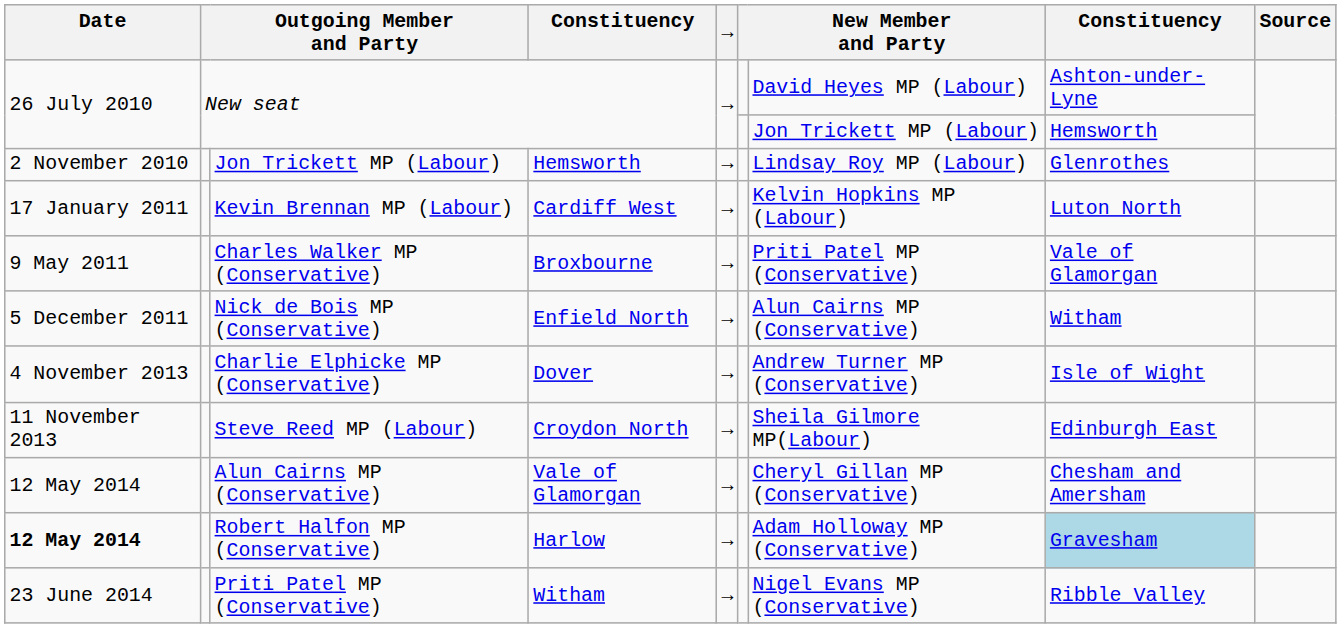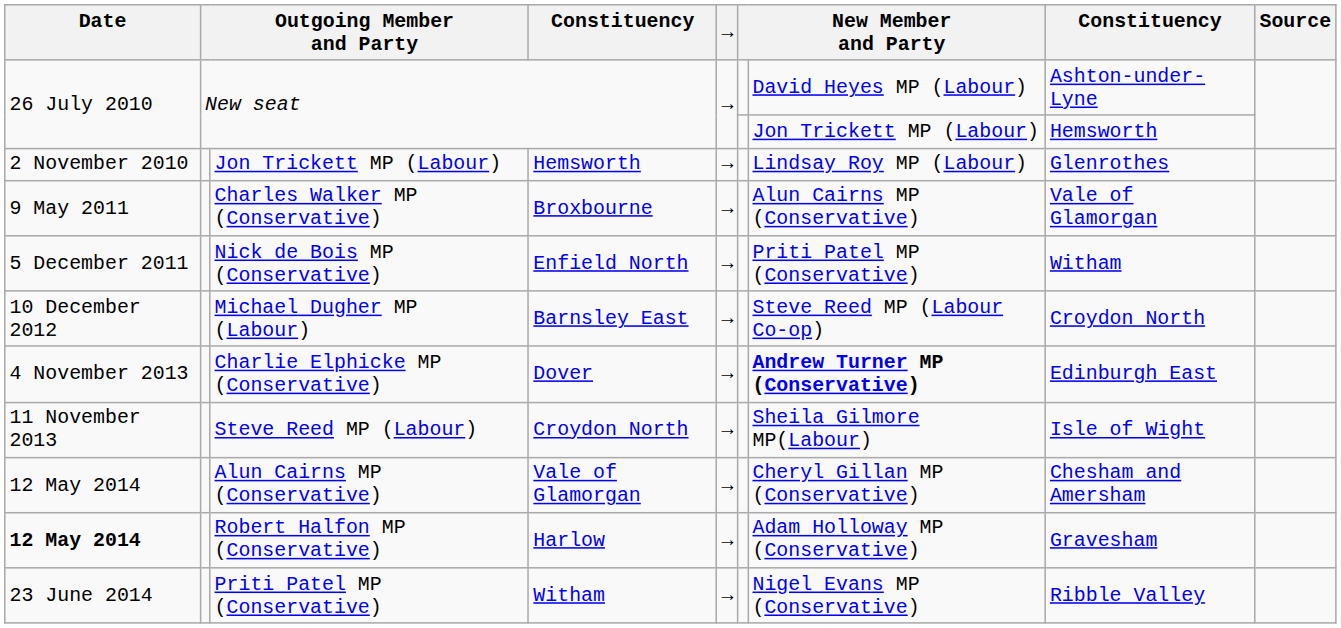- row: 17 January 2011 | Kevin Brennan MP (Labour) | Cardiff West | → | Kelvin Hopkins MP (Labour) | Luton North
Charles Walker MP (Conservative) | column 7: Priti Patel MP (Conservative) -> Alun Cairns MP (Conservative)
Nick de Bois MP (Conservative) | column 7: Alun Cairns MP (Conservative) -> Priti Patel MP (Conservative)
+ row: 10 December 2012 | Michael Dugher MP (Labour) | Barnsley East | → | Steve Reed MP (Labour Co-op) | Croydon North
Charlie Elphicke MP (Conservative) | column 7: normal -> bold
Charlie Elphicke MP (Conservative) | column 8: Isle of Wight -> Edinburgh East
Steve Reed MP (Labour) | column 8: Edinburgh East -> Isle of Wight
Robert Halfon MP (Conservative) | column 8: lightblue background -> no background
